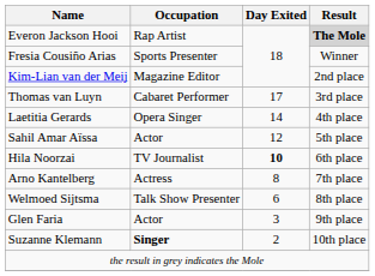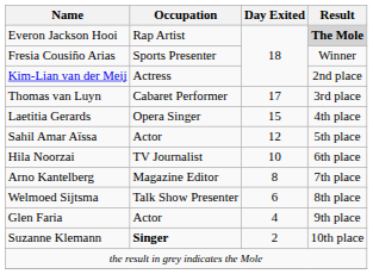Kim-Lian van der Meij | Occupation: Magazine Editor -> Actress
Laetitia Gerards | Day Exited: 14 -> 15
Hila Noorzai | Day Exited: bold -> normal
Arno Kantelberg | Occupation: Actress -> Magazine Editor
Glen Faria | Day Exited: 3 -> 4
